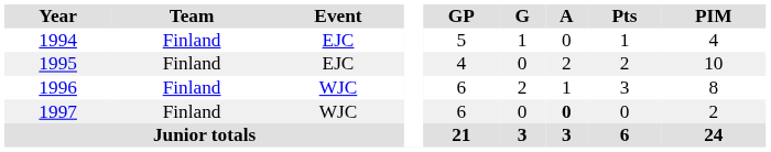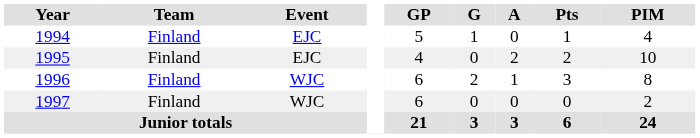1997 | A: bold -> normal
